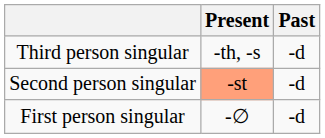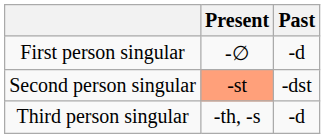rows swapped: First person singular <-> Third person singular
Second person singular | Past: -d -> -dst
